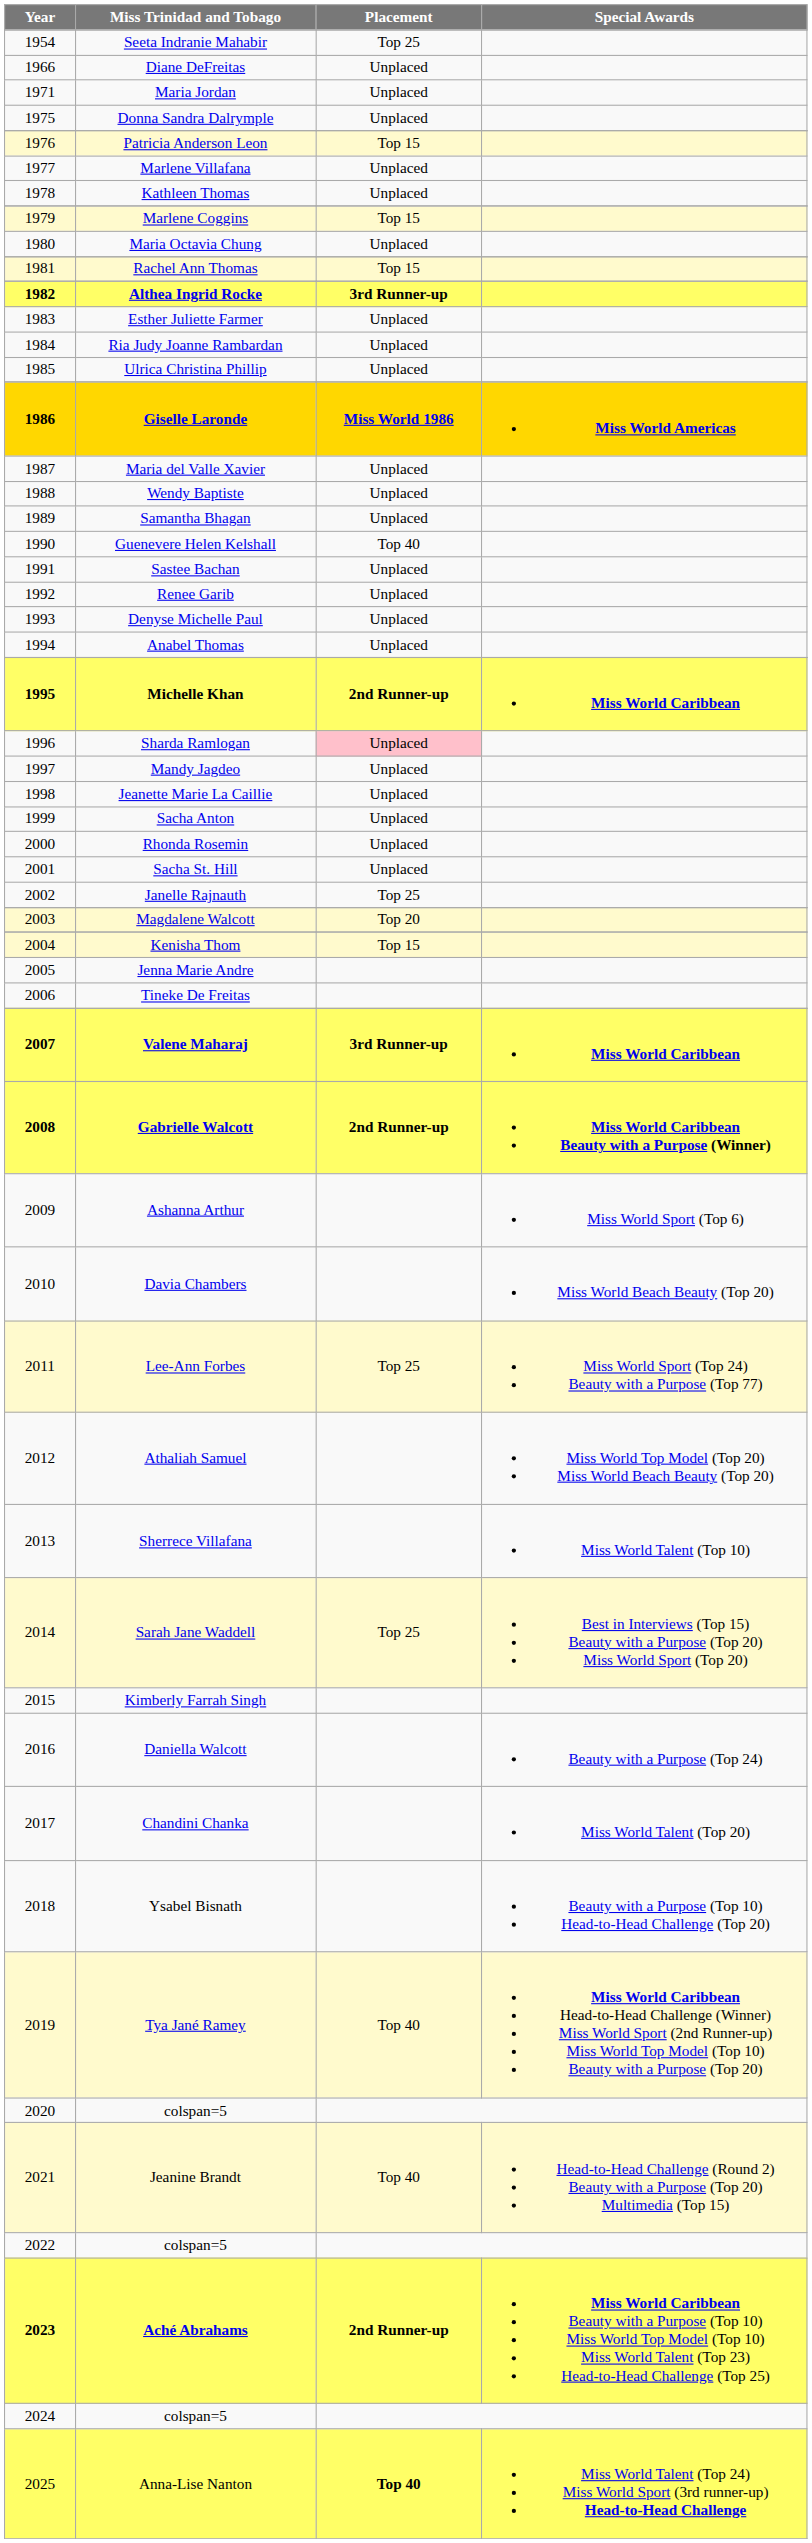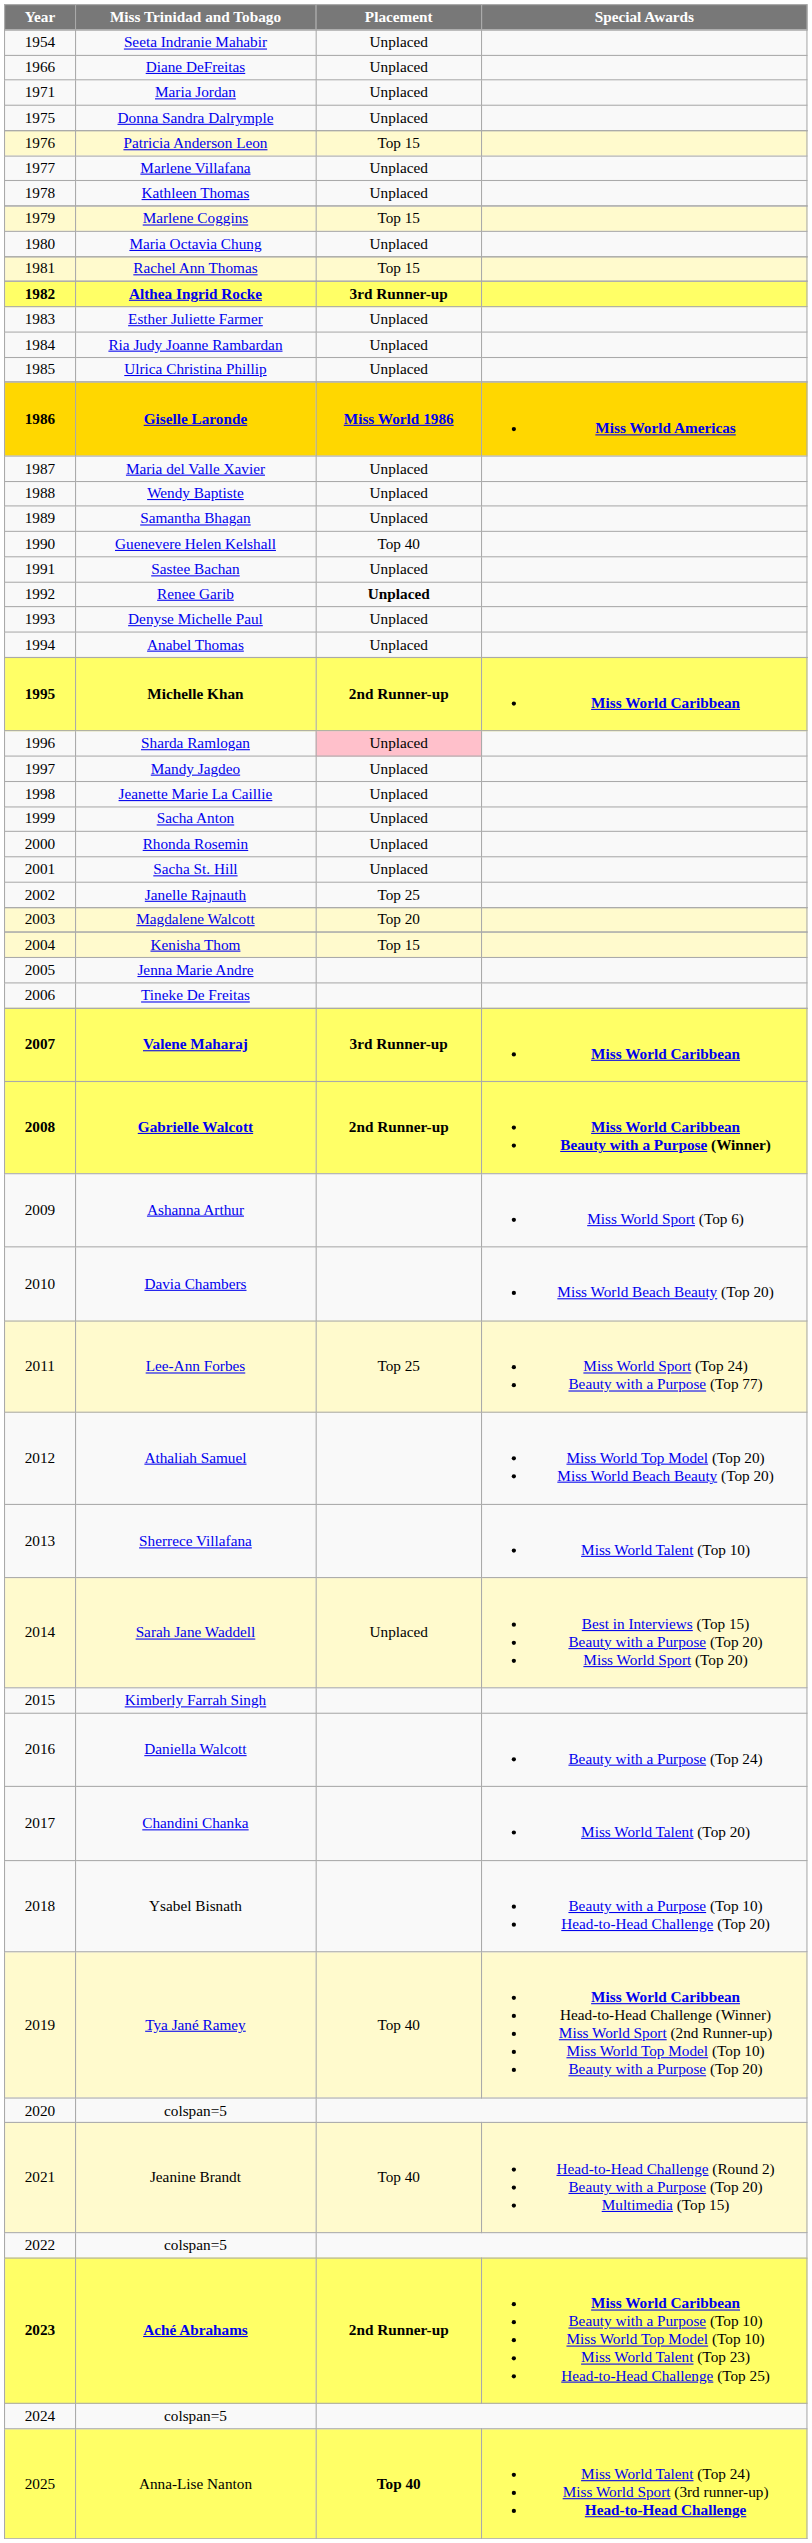Seeta Indranie Mahabir | Placement: Top 25 -> Unplaced
Renee Garib | Placement: normal -> bold
Sarah Jane Waddell | Placement: Top 25 -> Unplaced
